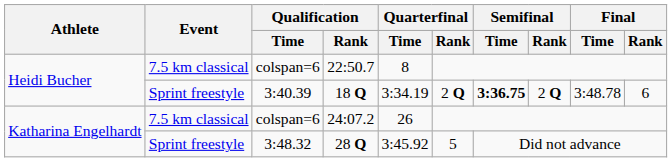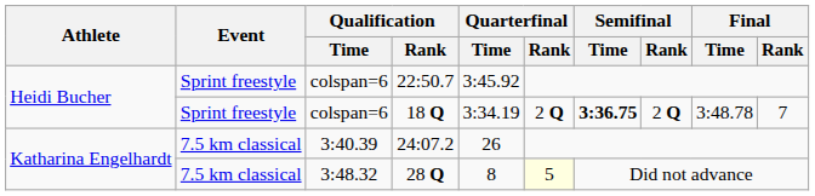22:50.7 | Event: 7.5 km classical -> Sprint freestyle
22:50.7 | Quarterfinal / Time: 8 -> 3:45.92
18 Q | Qualification / Time: 3:40.39 -> colspan=6
18 Q | Final / Rank: 6 -> 7
24:07.2 | Qualification / Time: colspan=6 -> 3:40.39
28 Q | Event: Sprint freestyle -> 7.5 km classical
28 Q | Quarterfinal / Time: 3:45.92 -> 8
28 Q | Quarterfinal / Rank: no background -> lightyellow background
